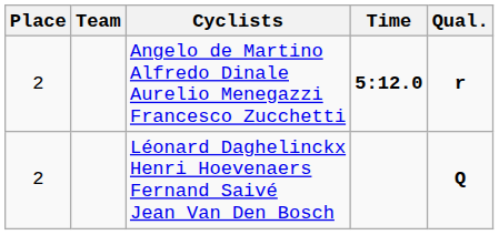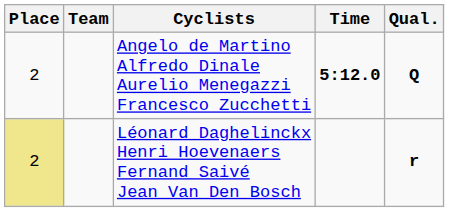row 2 | Qual.: r -> Q
row 3 | Place: no background -> khaki background
row 3 | Qual.: Q -> r
